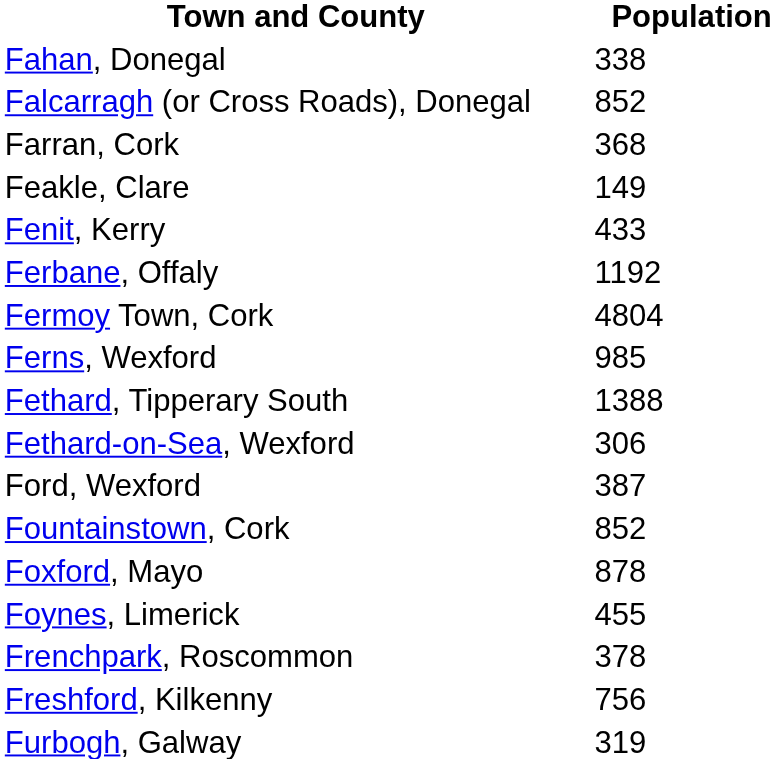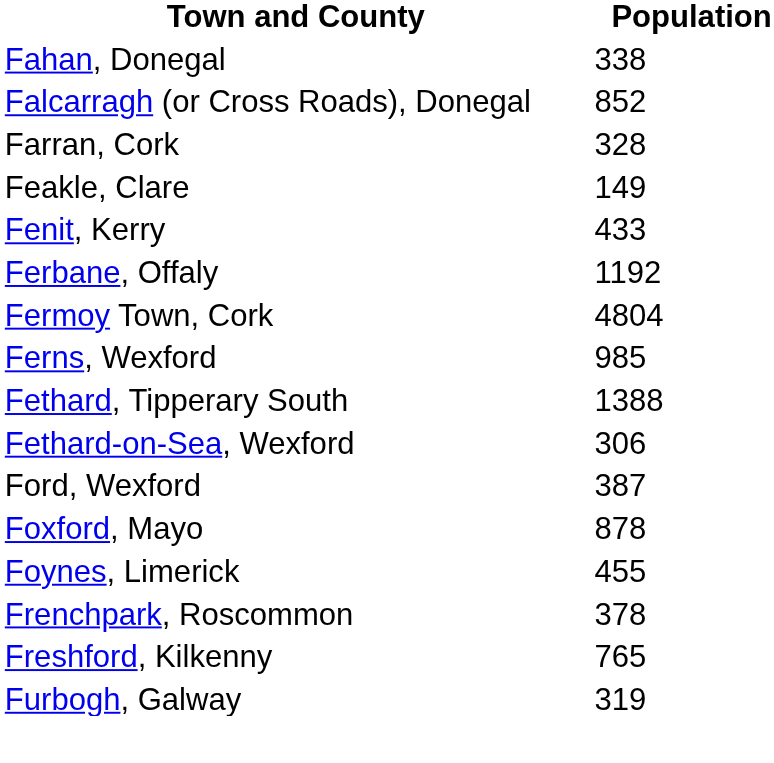Farran, Cork | Population: 368 -> 328
- row: Fountainstown, Cork | 852
Freshford, Kilkenny | Population: 756 -> 765
